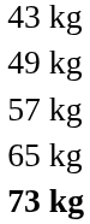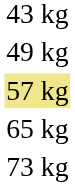57 kg | column 1: no background -> khaki background
73 kg | column 1: bold -> normal
